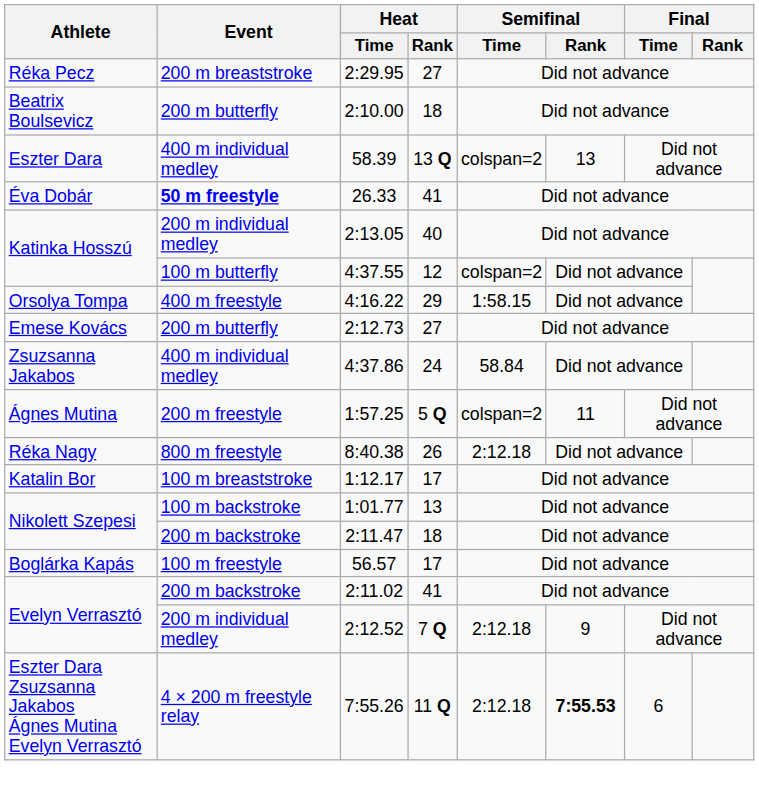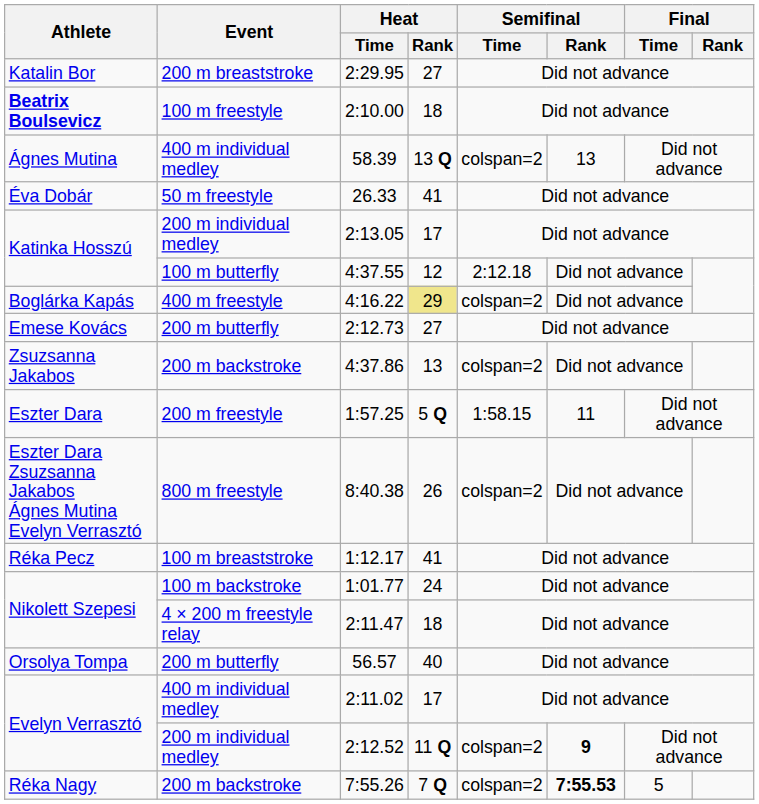2:29.95 | Athlete: Réka Pecz -> Katalin Bor
2:10.00 | Athlete: normal -> bold
2:10.00 | Event: 200 m butterfly -> 100 m freestyle
58.39 | Athlete: Eszter Dara -> Ágnes Mutina
26.33 | Event: bold -> normal
2:13.05 | Heat / Rank: 40 -> 17
4:37.55 | Semifinal / Time: colspan=2 -> 2:12.18
4:16.22 | Athlete: Orsolya Tompa -> Boglárka Kapás
4:16.22 | Heat / Rank: no background -> khaki background
4:16.22 | Semifinal / Time: 1:58.15 -> colspan=2
4:37.86 | Event: 400 m individual medley -> 200 m backstroke
4:37.86 | Heat / Rank: 24 -> 13
4:37.86 | Semifinal / Time: 58.84 -> colspan=2
1:57.25 | Athlete: Ágnes Mutina -> Eszter Dara
1:57.25 | Semifinal / Time: colspan=2 -> 1:58.15
8:40.38 | Athlete: Réka Nagy -> Eszter Dara Zsuzsanna Jakabos Ágnes Mutina Evelyn Verrasztó
8:40.38 | Semifinal / Time: 2:12.18 -> colspan=2
1:12.17 | Athlete: Katalin Bor -> Réka Pecz
1:12.17 | Heat / Rank: 17 -> 41
1:01.77 | Heat / Rank: 13 -> 24
2:11.47 | Event: 200 m backstroke -> 4 × 200 m freestyle relay
56.57 | Athlete: Boglárka Kapás -> Orsolya Tompa
56.57 | Event: 100 m freestyle -> 200 m butterfly
56.57 | Heat / Rank: 17 -> 40
2:11.02 | Event: 200 m backstroke -> 400 m individual medley
2:11.02 | Heat / Rank: 41 -> 17
2:12.52 | Heat / Rank: 7 Q -> 11 Q
2:12.52 | Semifinal / Time: 2:12.18 -> colspan=2
2:12.52 | Semifinal / Rank: normal -> bold
7:55.26 | Athlete: Eszter Dara Zsuzsanna Jakabos Ágnes Mutina Evelyn Verrasztó -> Réka Nagy
7:55.26 | Event: 4 × 200 m freestyle relay -> 200 m backstroke
7:55.26 | Heat / Rank: 11 Q -> 7 Q
7:55.26 | Semifinal / Time: 2:12.18 -> colspan=2
7:55.26 | Final / Time: 6 -> 5
